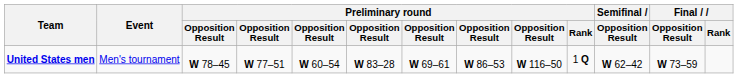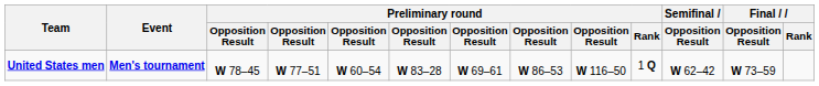United States men | Event: normal -> bold
